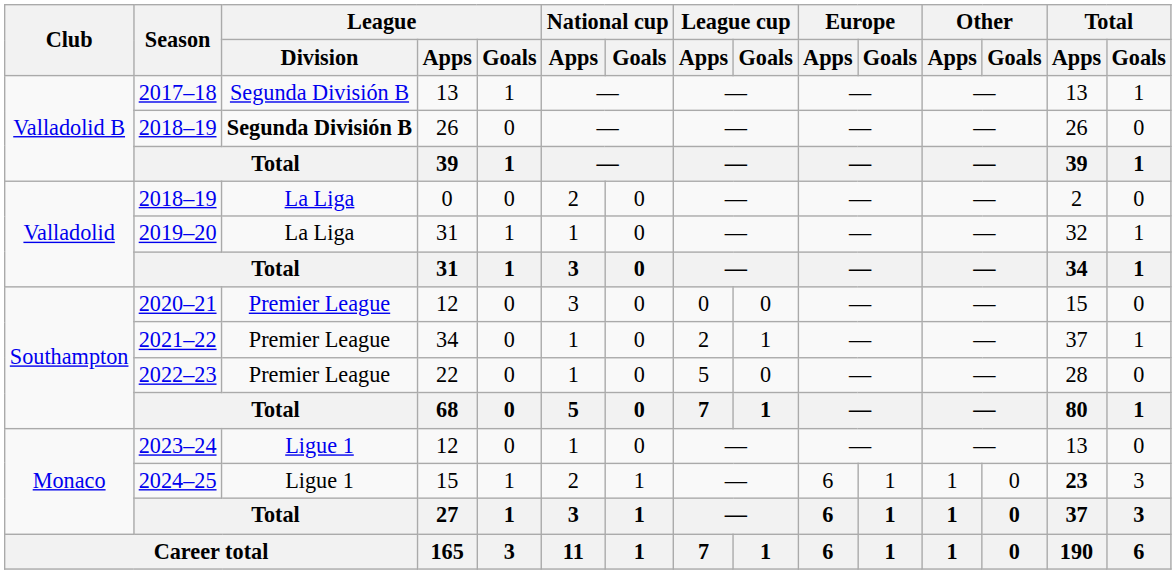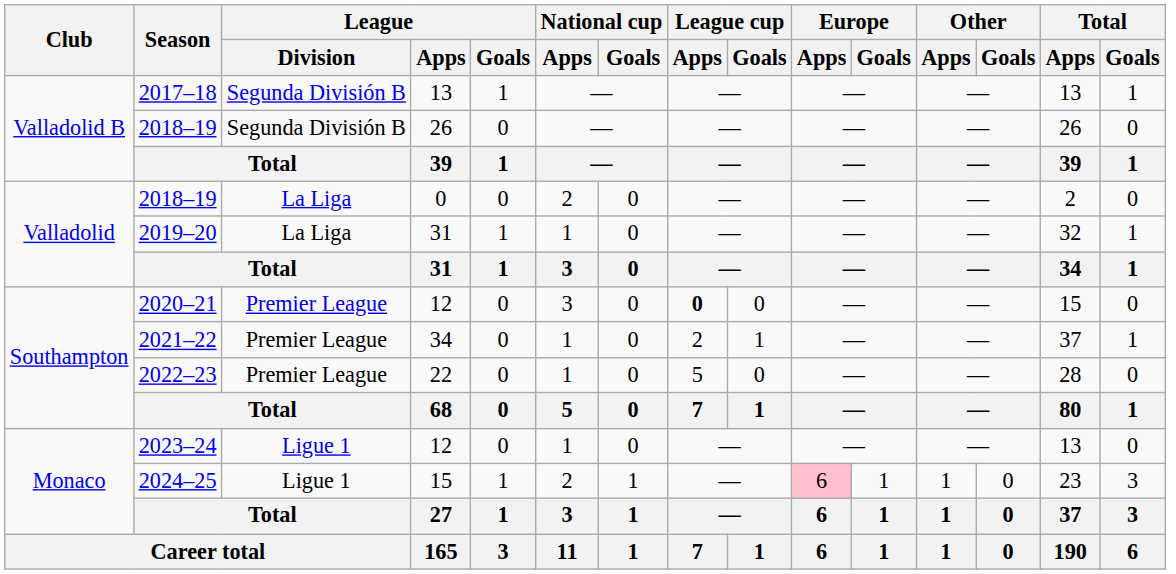2018–19 / 26 | League / Division: bold -> normal
2020–21 | League cup / Apps: normal -> bold
2024–25 | Europe / Apps: no background -> pink background
2024–25 | Total / Apps: bold -> normal
